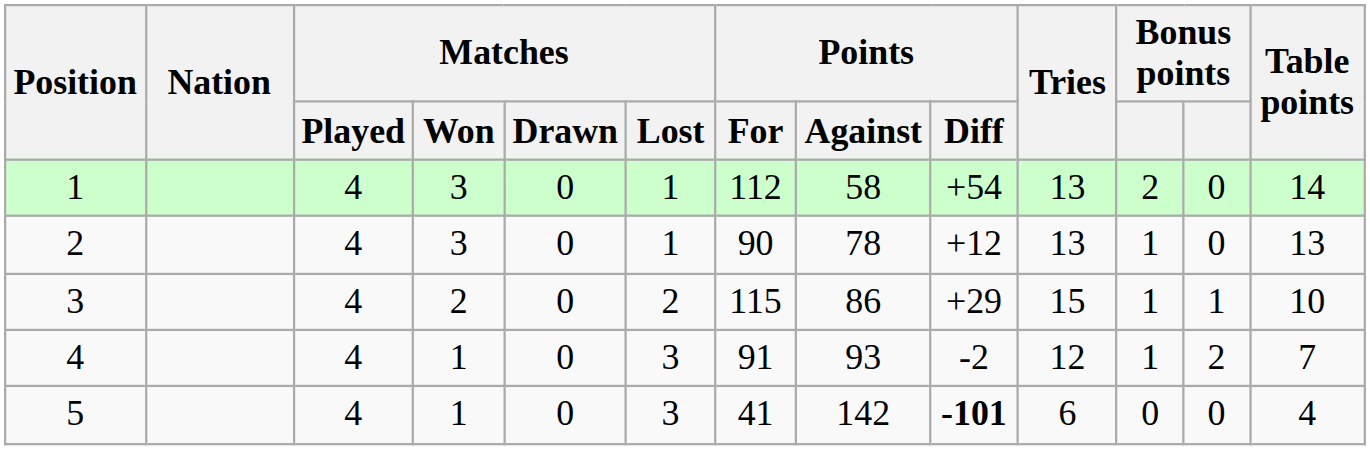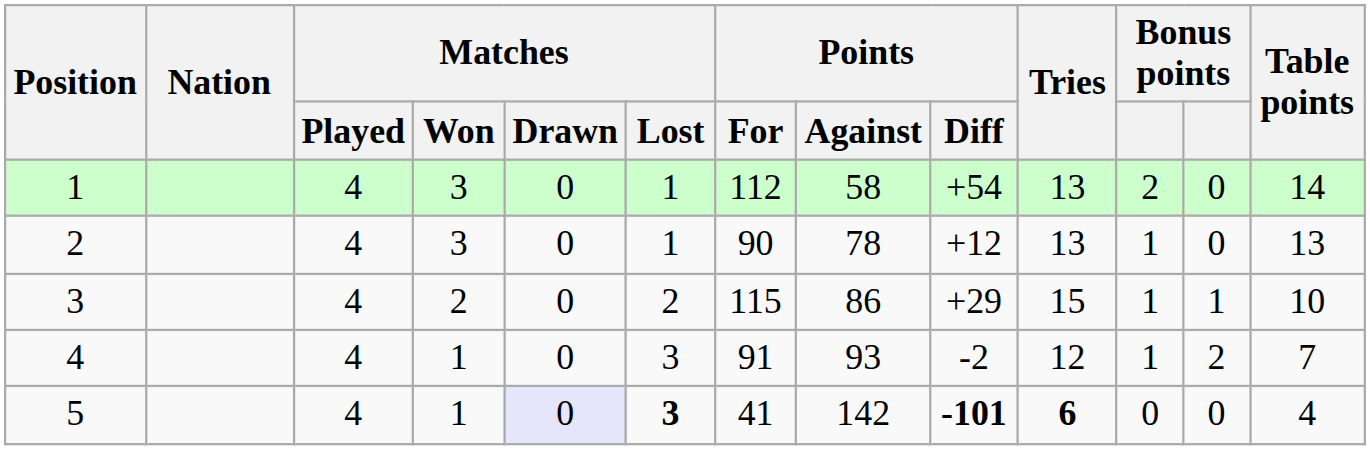5 | Matches / Drawn: no background -> lavender background
5 | Matches / Lost: normal -> bold
5 | Tries: normal -> bold
